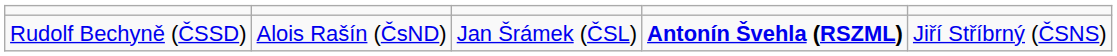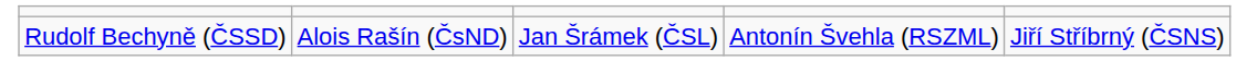Rudolf Bechyně (ČSSD) | column 4: bold -> normal
